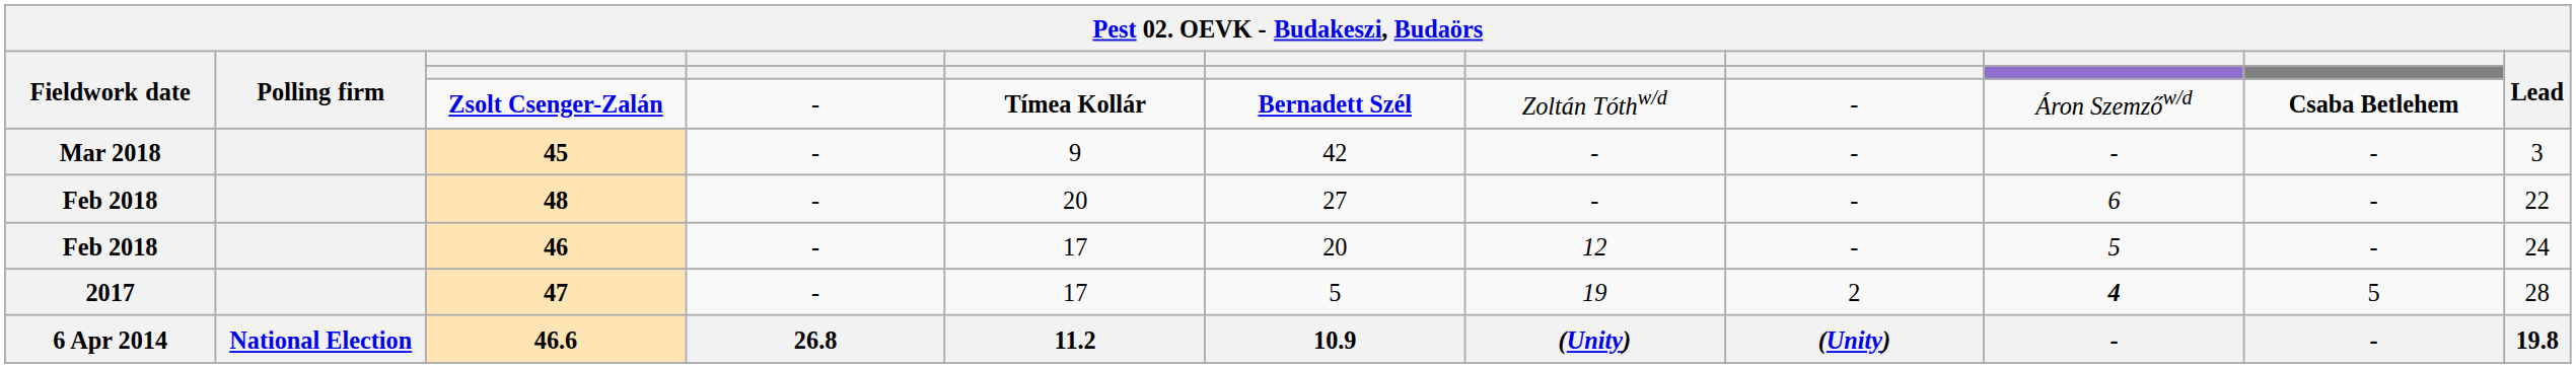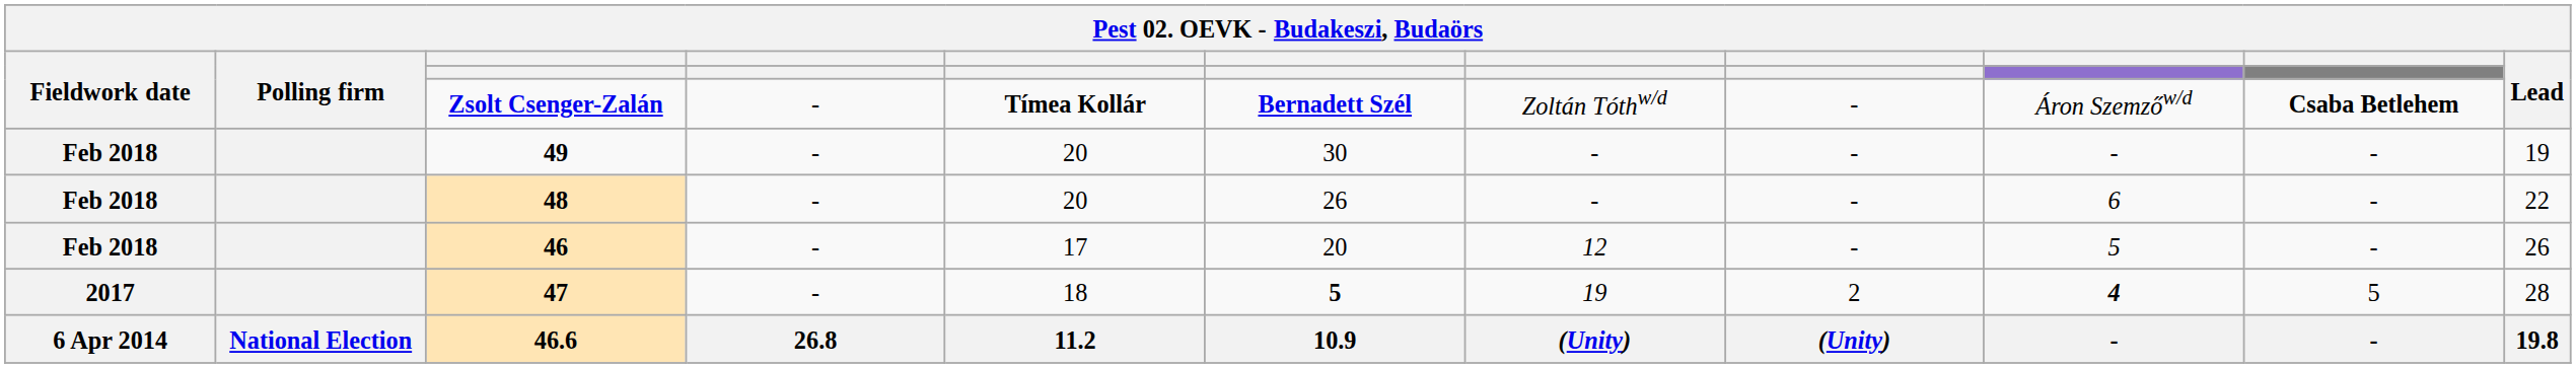- row: Mar 2018 | 45 | - | 9 | 42 | - | - | - | - | 3
+ row: Feb 2018 | 49 | - | 20 | 30 | - | - | - | - | 19
48 | column 6: 27 -> 26
46 | Lead: 24 -> 26
47 | column 5: 17 -> 18
47 | column 6: normal -> bold
